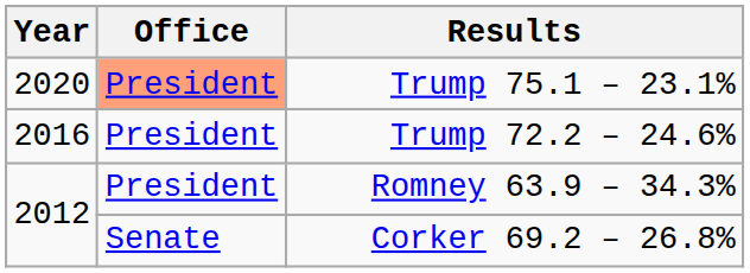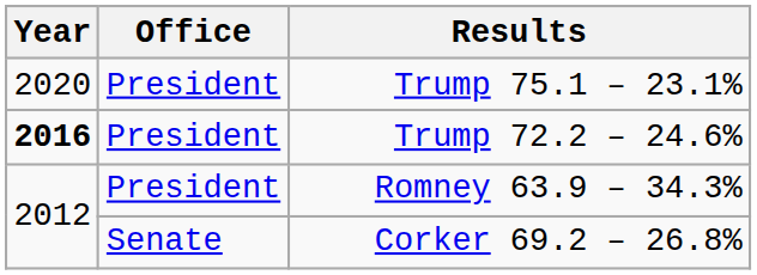Trump 75.1 – 23.1% | Office: lightsalmon background -> no background
Trump 72.2 – 24.6% | Year: normal -> bold
